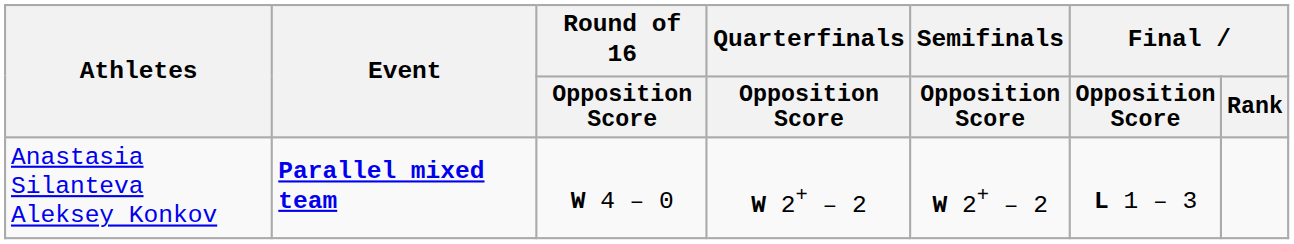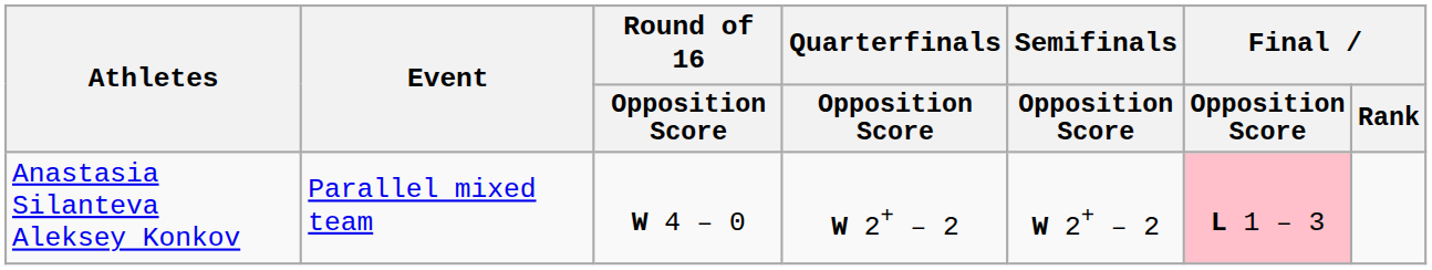Anastasia Silanteva Aleksey Konkov | Event: bold -> normal
Anastasia Silanteva Aleksey Konkov | Final / Opposition Score: no background -> pink background
